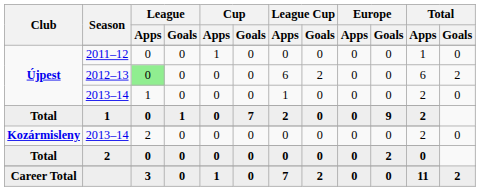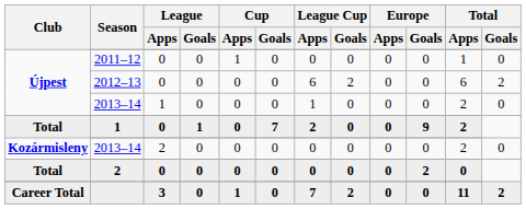2012–13 | League / Apps: lightgreen background -> no background
